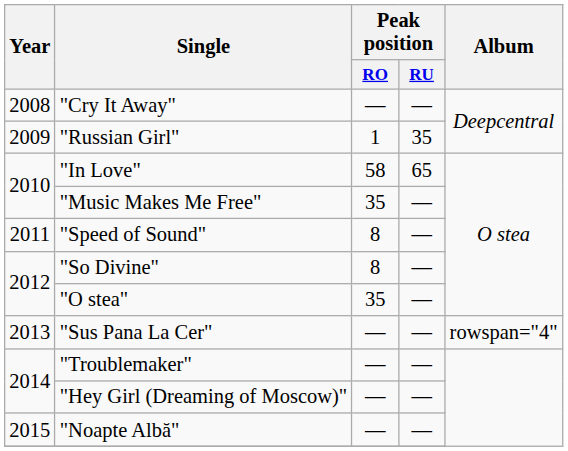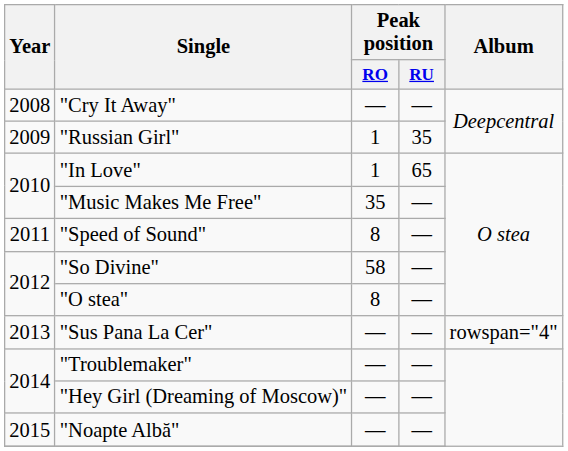"In Love" | Peak position / RO: 58 -> 1
"So Divine" | Peak position / RO: 8 -> 58
"O stea" | Peak position / RO: 35 -> 8
